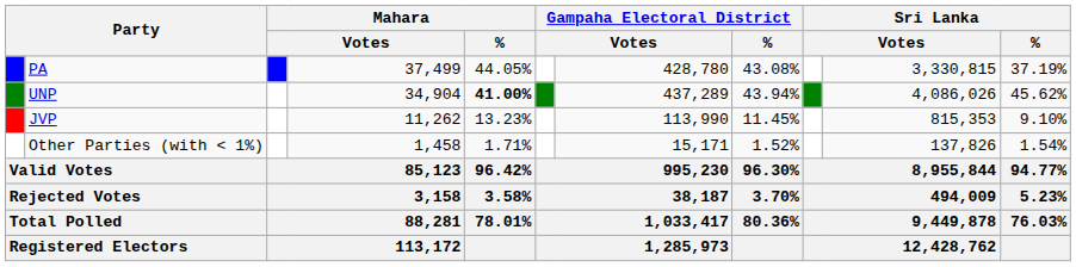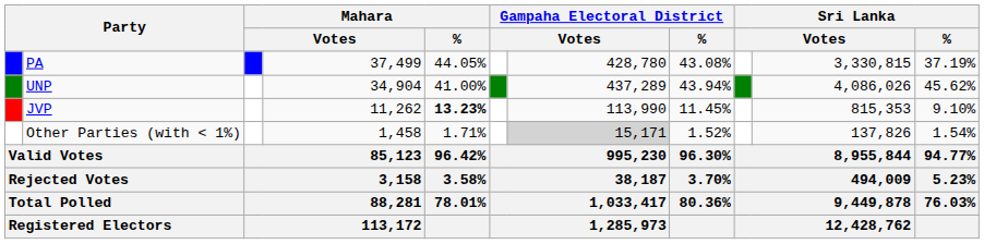UNP | Mahara / %: bold -> normal
JVP | Mahara / %: normal -> bold
Other Parties (with < 1%) | column 7: no background -> lightgrey background
